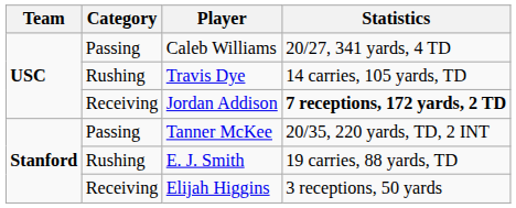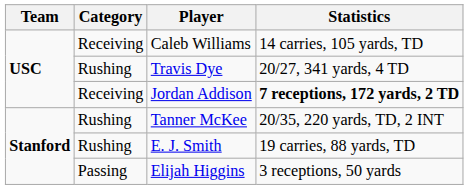Caleb Williams | Category: Passing -> Receiving
Caleb Williams | Statistics: 20/27, 341 yards, 4 TD -> 14 carries, 105 yards, TD
Travis Dye | Statistics: 14 carries, 105 yards, TD -> 20/27, 341 yards, 4 TD
Tanner McKee | Category: Passing -> Rushing
Elijah Higgins | Category: Receiving -> Passing
